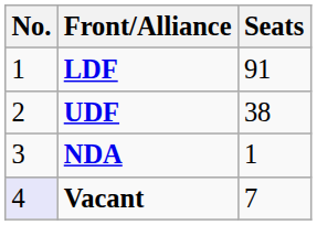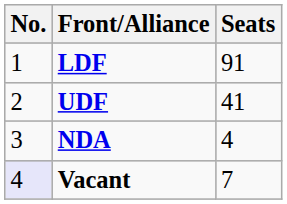UDF | Seats: 38 -> 41
NDA | Seats: 1 -> 4
